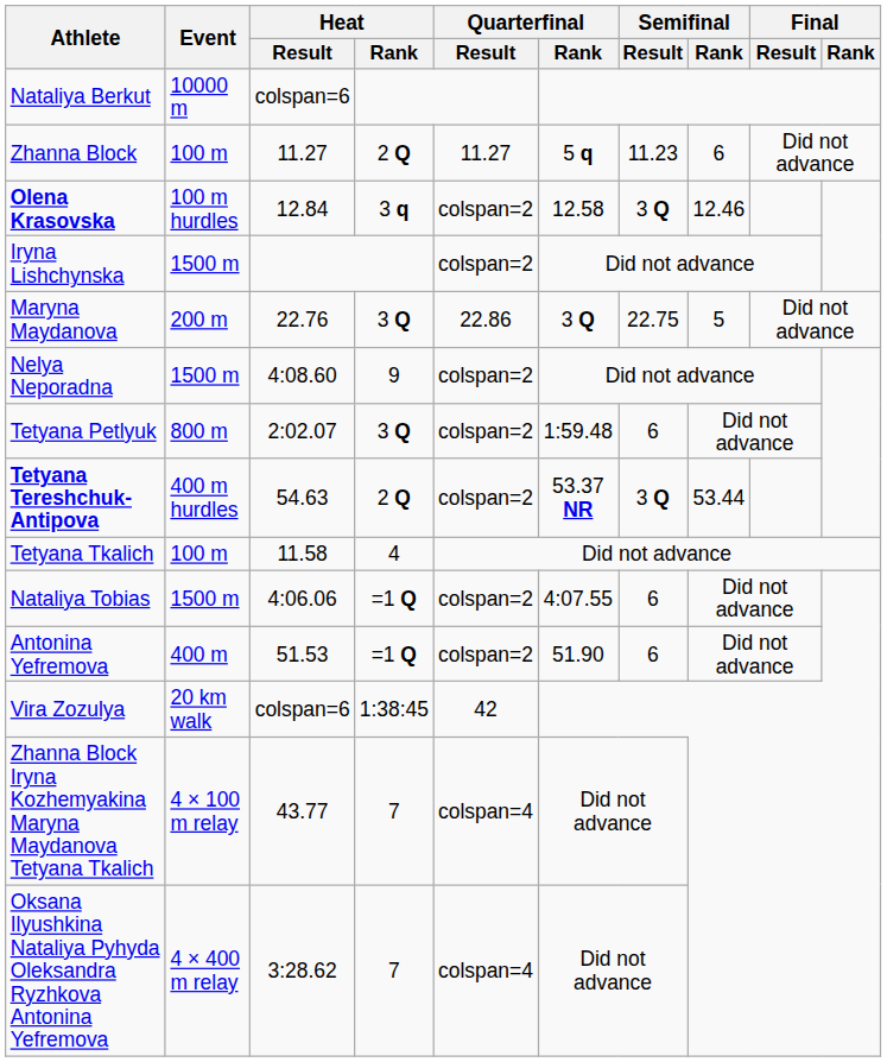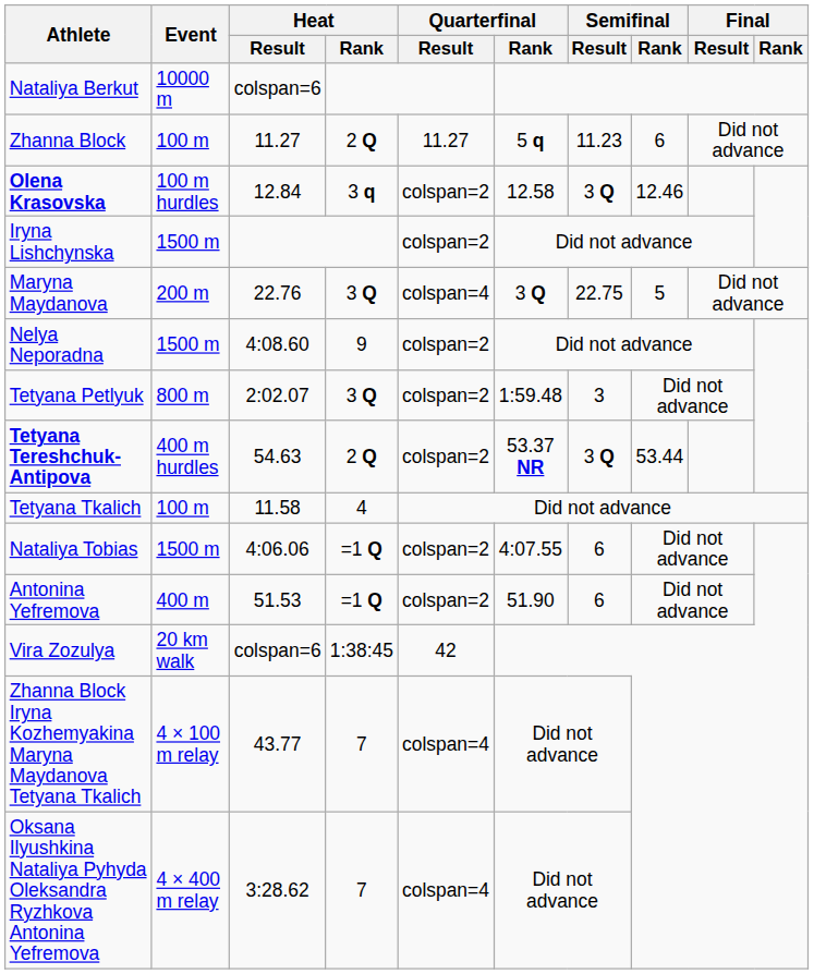Maryna Maydanova | Quarterfinal / Result: 22.86 -> colspan=4
Tetyana Petlyuk | Semifinal / Result: 6 -> 3
